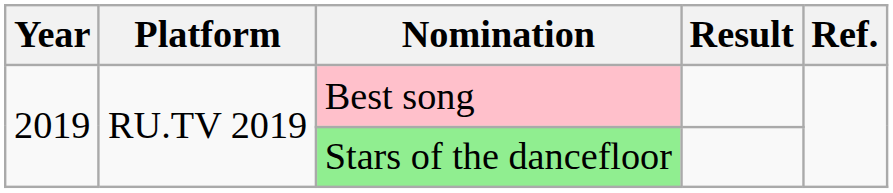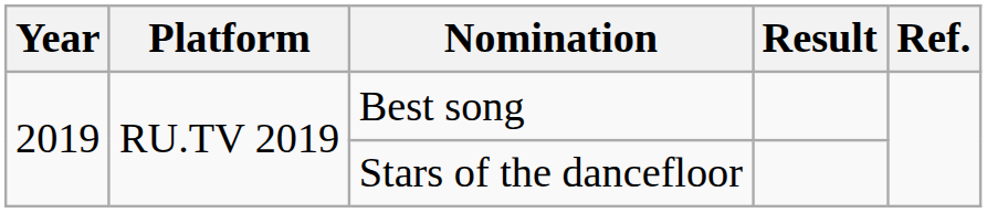Best song | Nomination: pink background -> no background
Stars of the dancefloor | Nomination: lightgreen background -> no background
